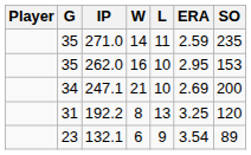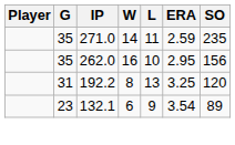262.0 | SO: 153 -> 156
- row: 34 | 247.1 | 21 | 10 | 2.69 | 200
